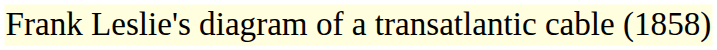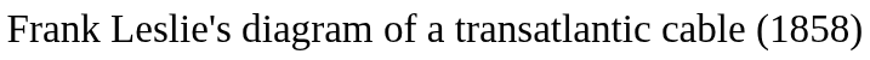row 1 | column 1: lightyellow background -> no background
